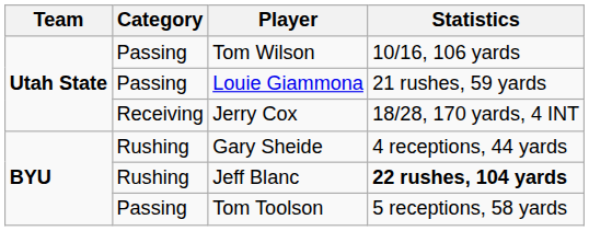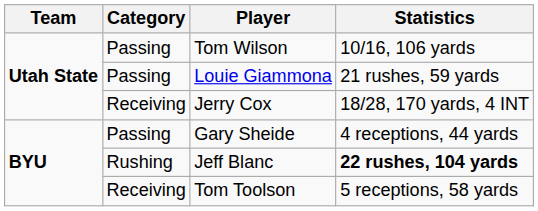Gary Sheide | Category: Rushing -> Passing
Tom Toolson | Category: Passing -> Receiving
